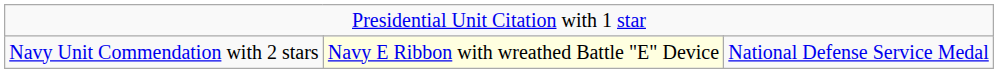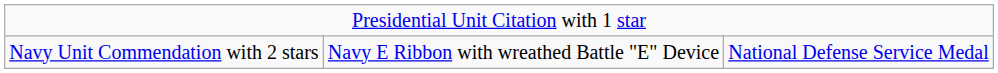Navy Unit Commendation with 2 stars | column 2: lightyellow background -> no background
